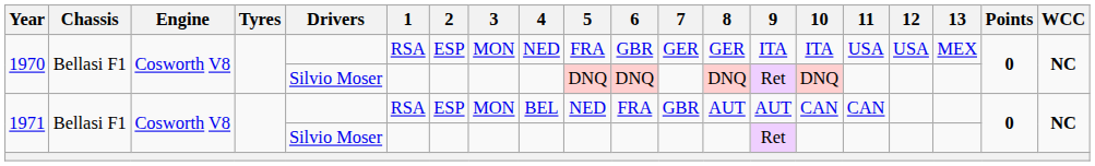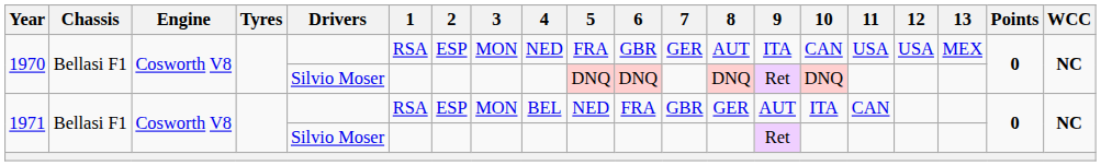row 2 | 8: GER -> AUT
row 2 | 10: ITA -> CAN
row 4 | 8: AUT -> GER
row 4 | 10: CAN -> ITA
